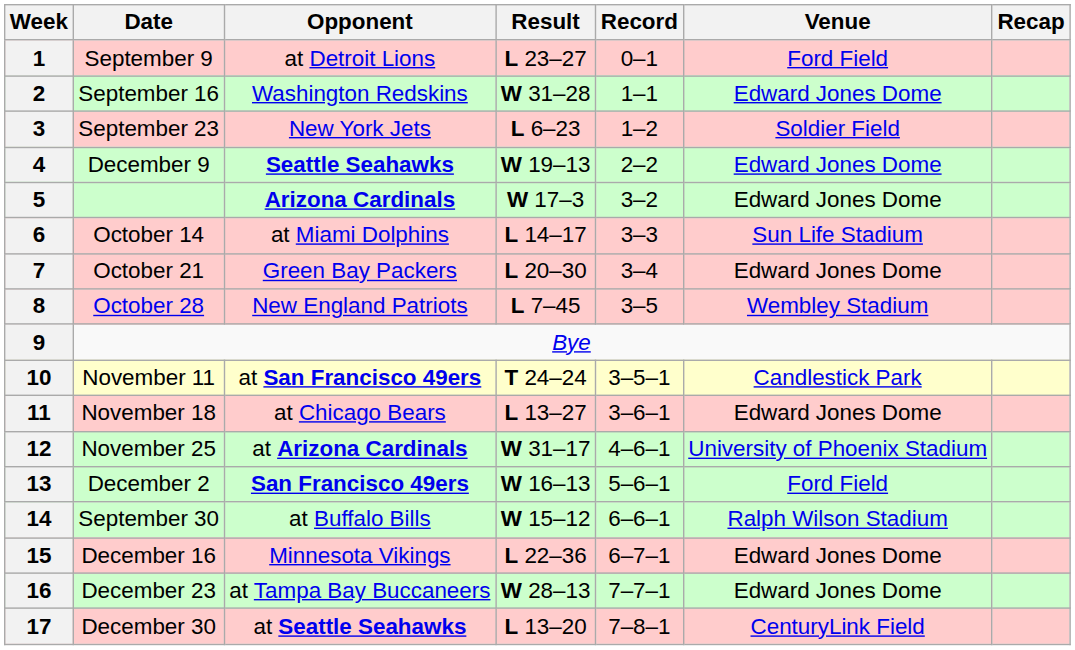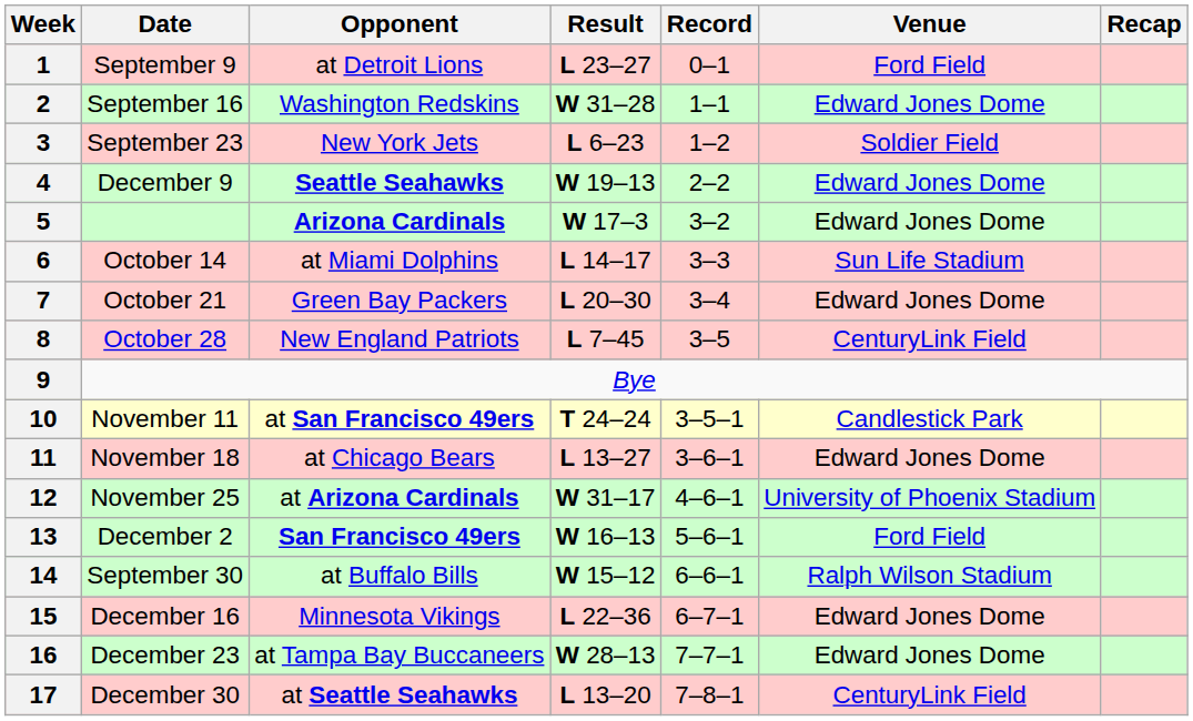8 | Venue: Wembley Stadium -> CenturyLink Field
